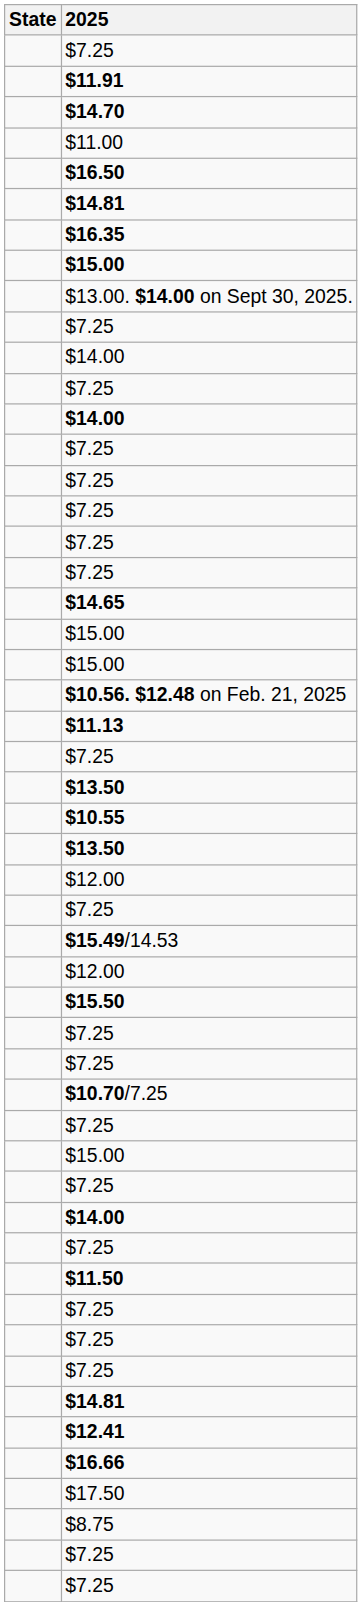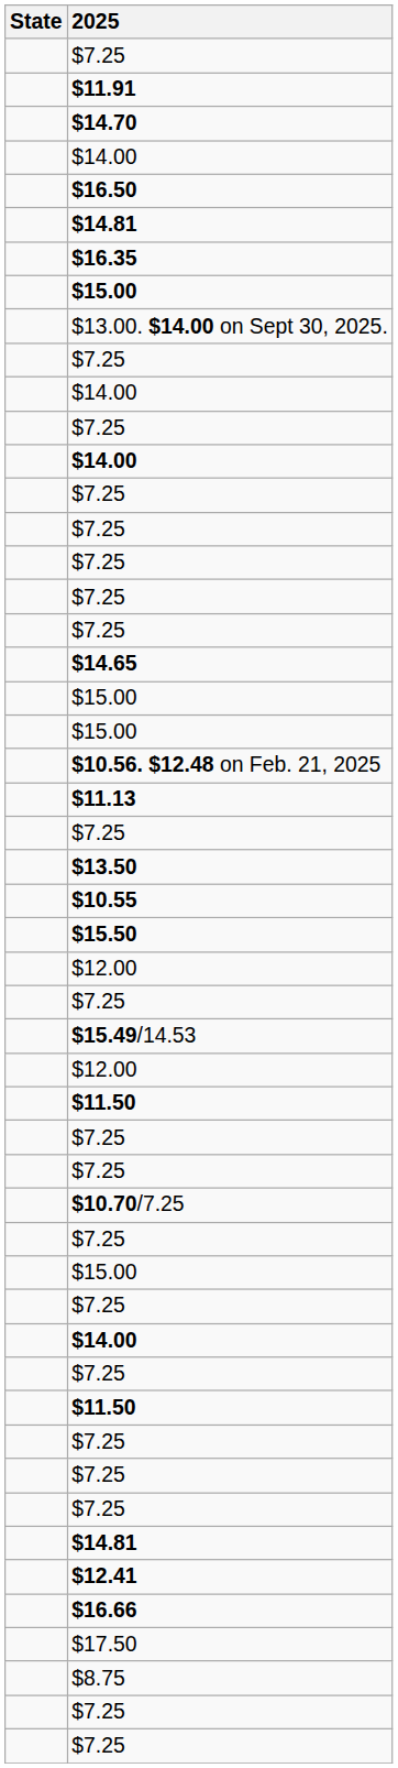row 5 | 2025: $11.00 -> $14.00
row 28 | 2025: $13.50 -> $15.50
row 33 | 2025: $15.50 -> $11.50
